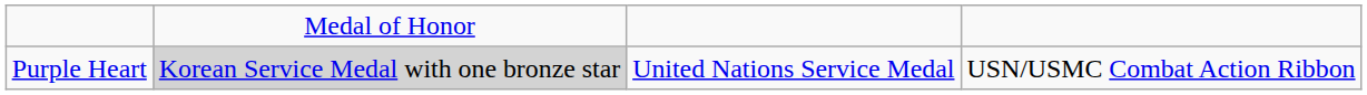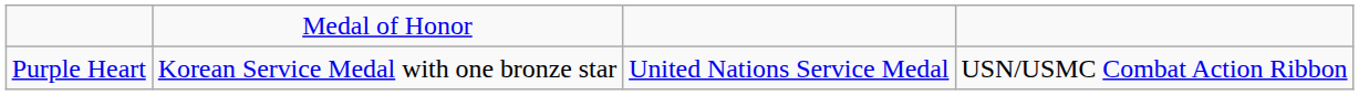Purple Heart | column 2: lightgrey background -> no background
